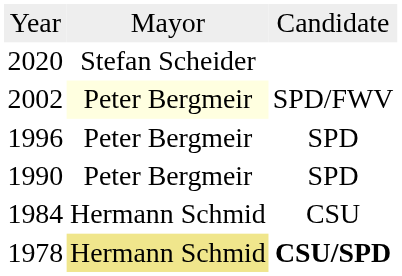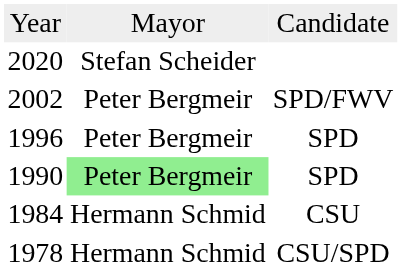2002 | column 2: lightyellow background -> no background
1990 | column 2: no background -> lightgreen background
1978 | column 2: khaki background -> no background
1978 | column 3: bold -> normal
